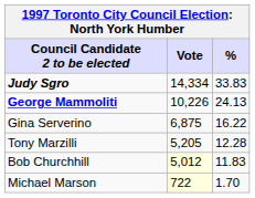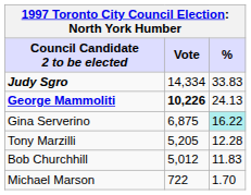George Mammoliti | Vote: normal -> bold
Gina Serverino | %: no background -> paleturquoise background
Bob Churchhill | Vote: lightyellow background -> no background
Michael Marson | Vote: lightyellow background -> no background
